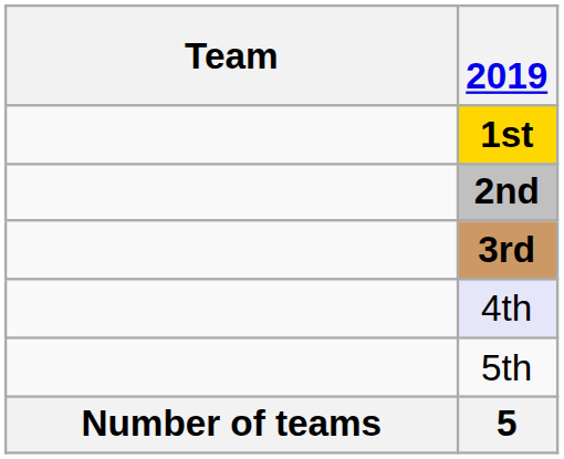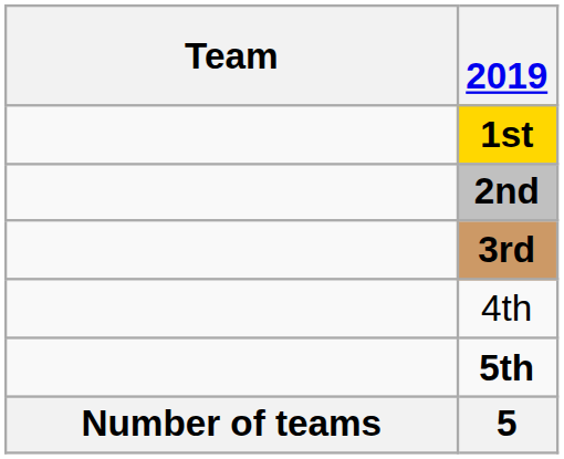4th | 2019: lavender background -> no background
5th | 2019: normal -> bold
